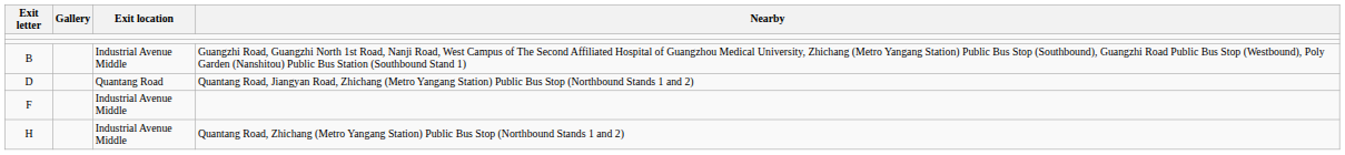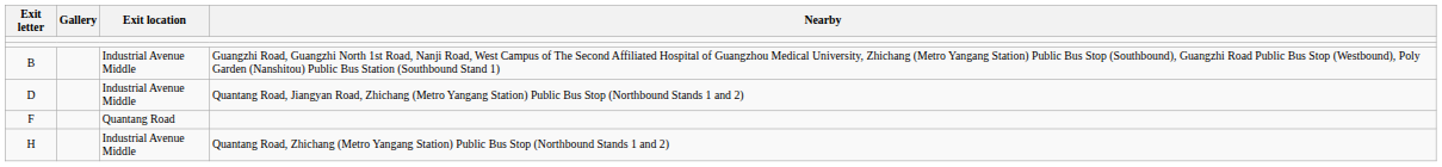D | Exit location: Quantang Road -> Industrial Avenue Middle
F | Exit location: Industrial Avenue Middle -> Quantang Road
